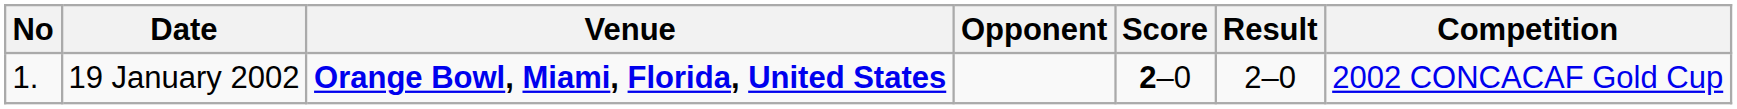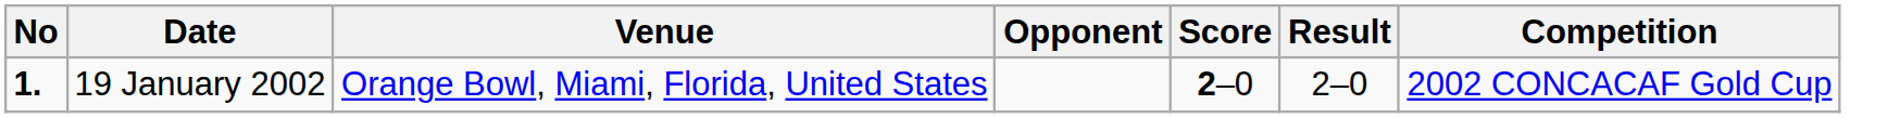19 January 2002 | No: normal -> bold
19 January 2002 | Venue: bold -> normal
